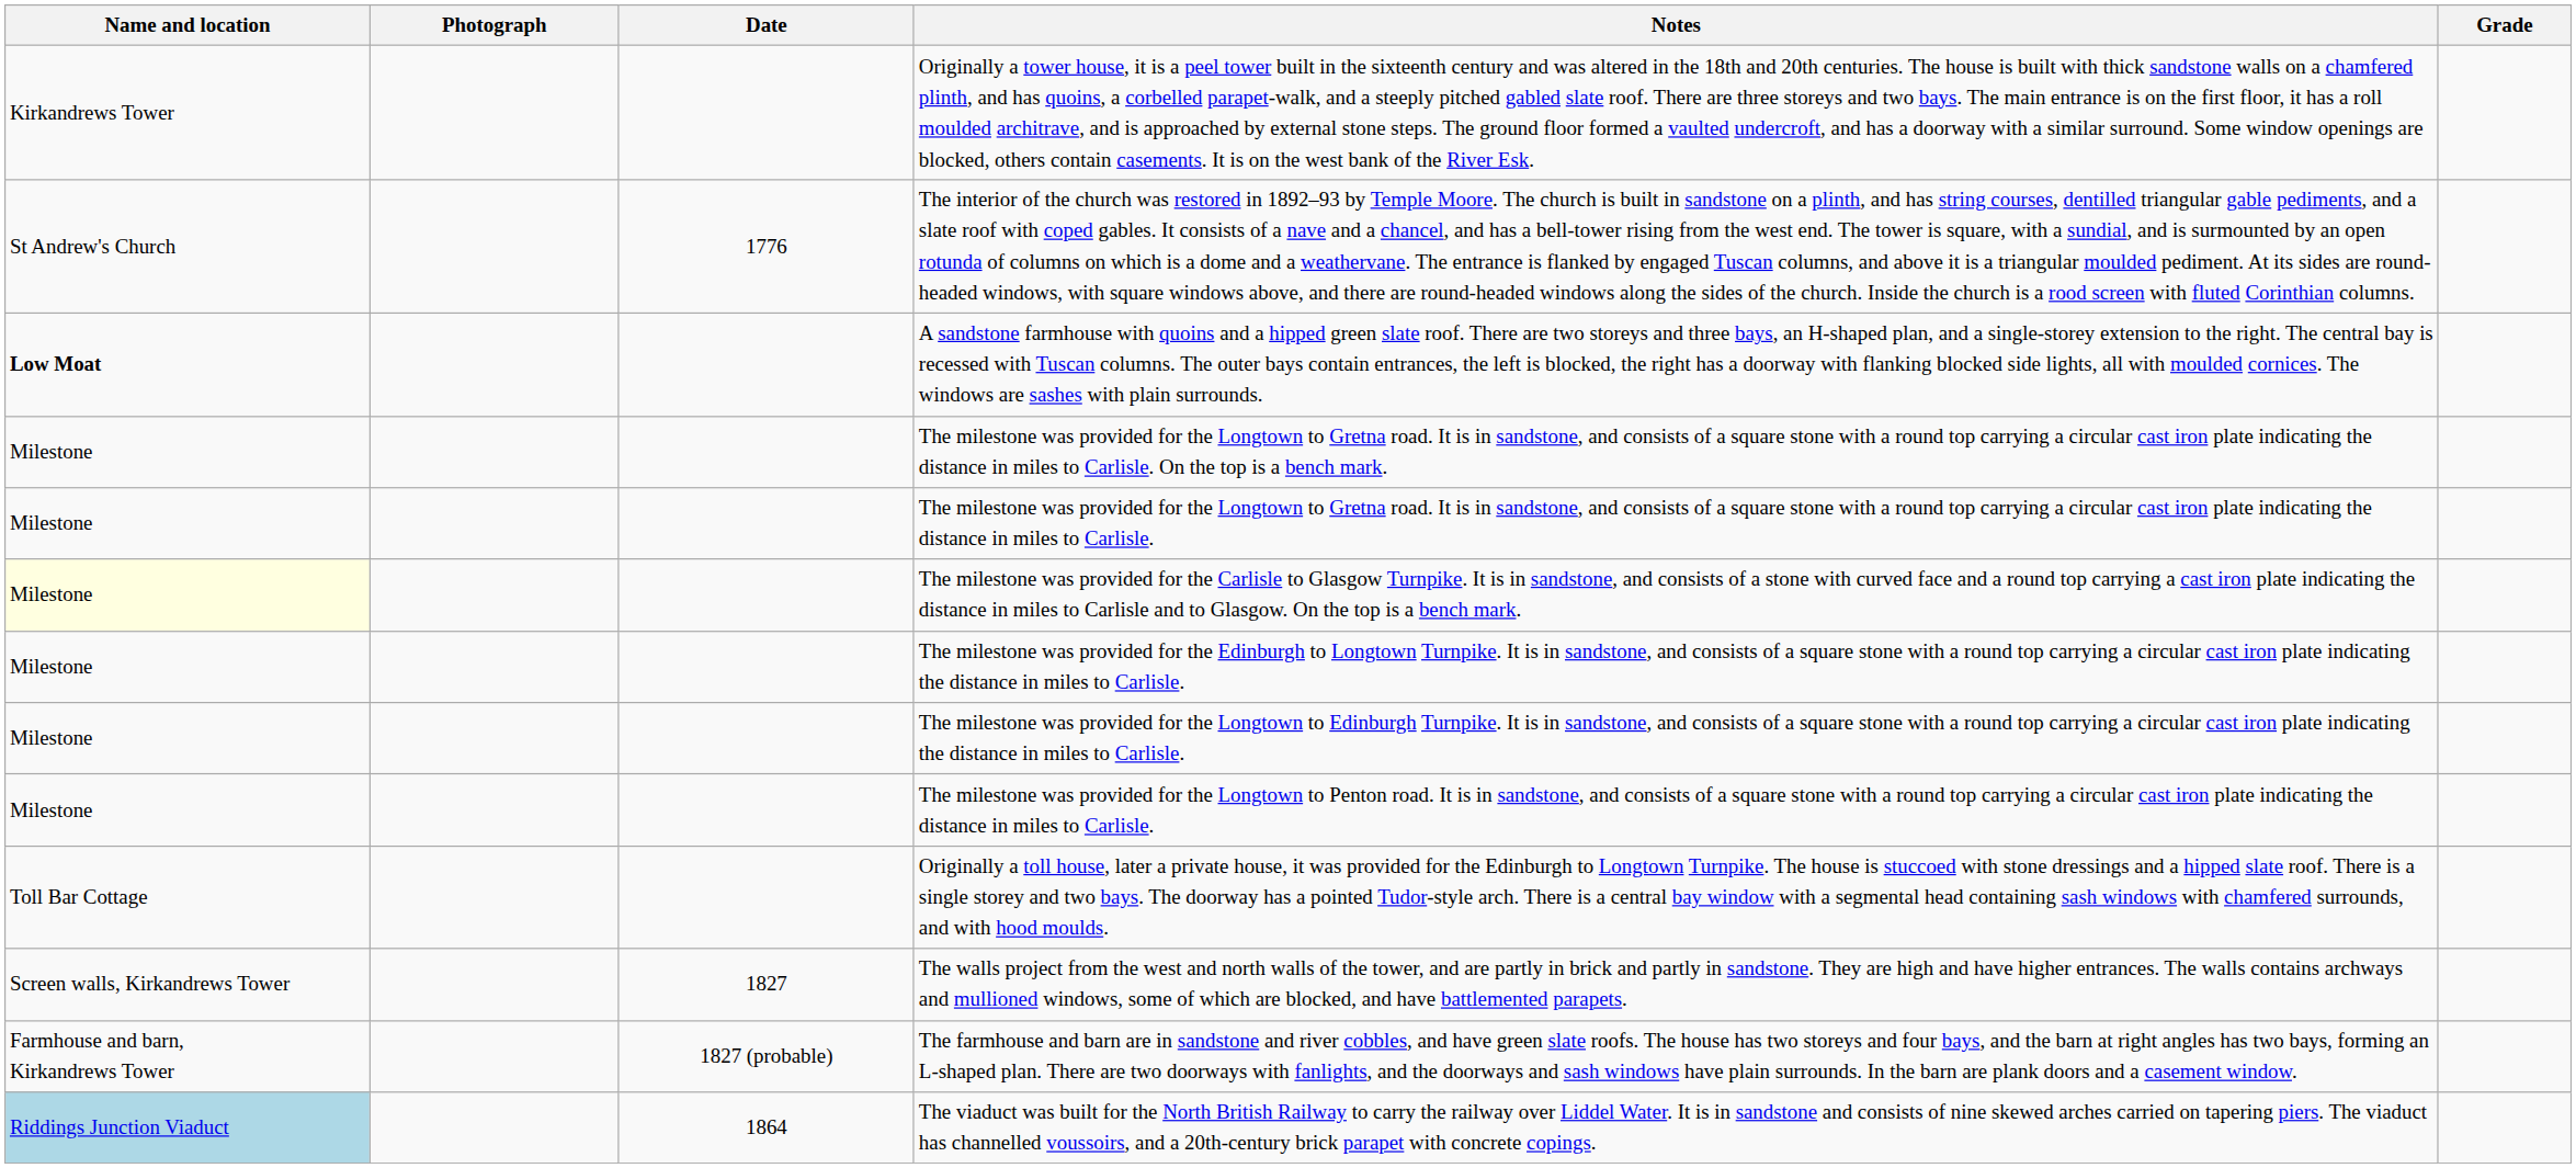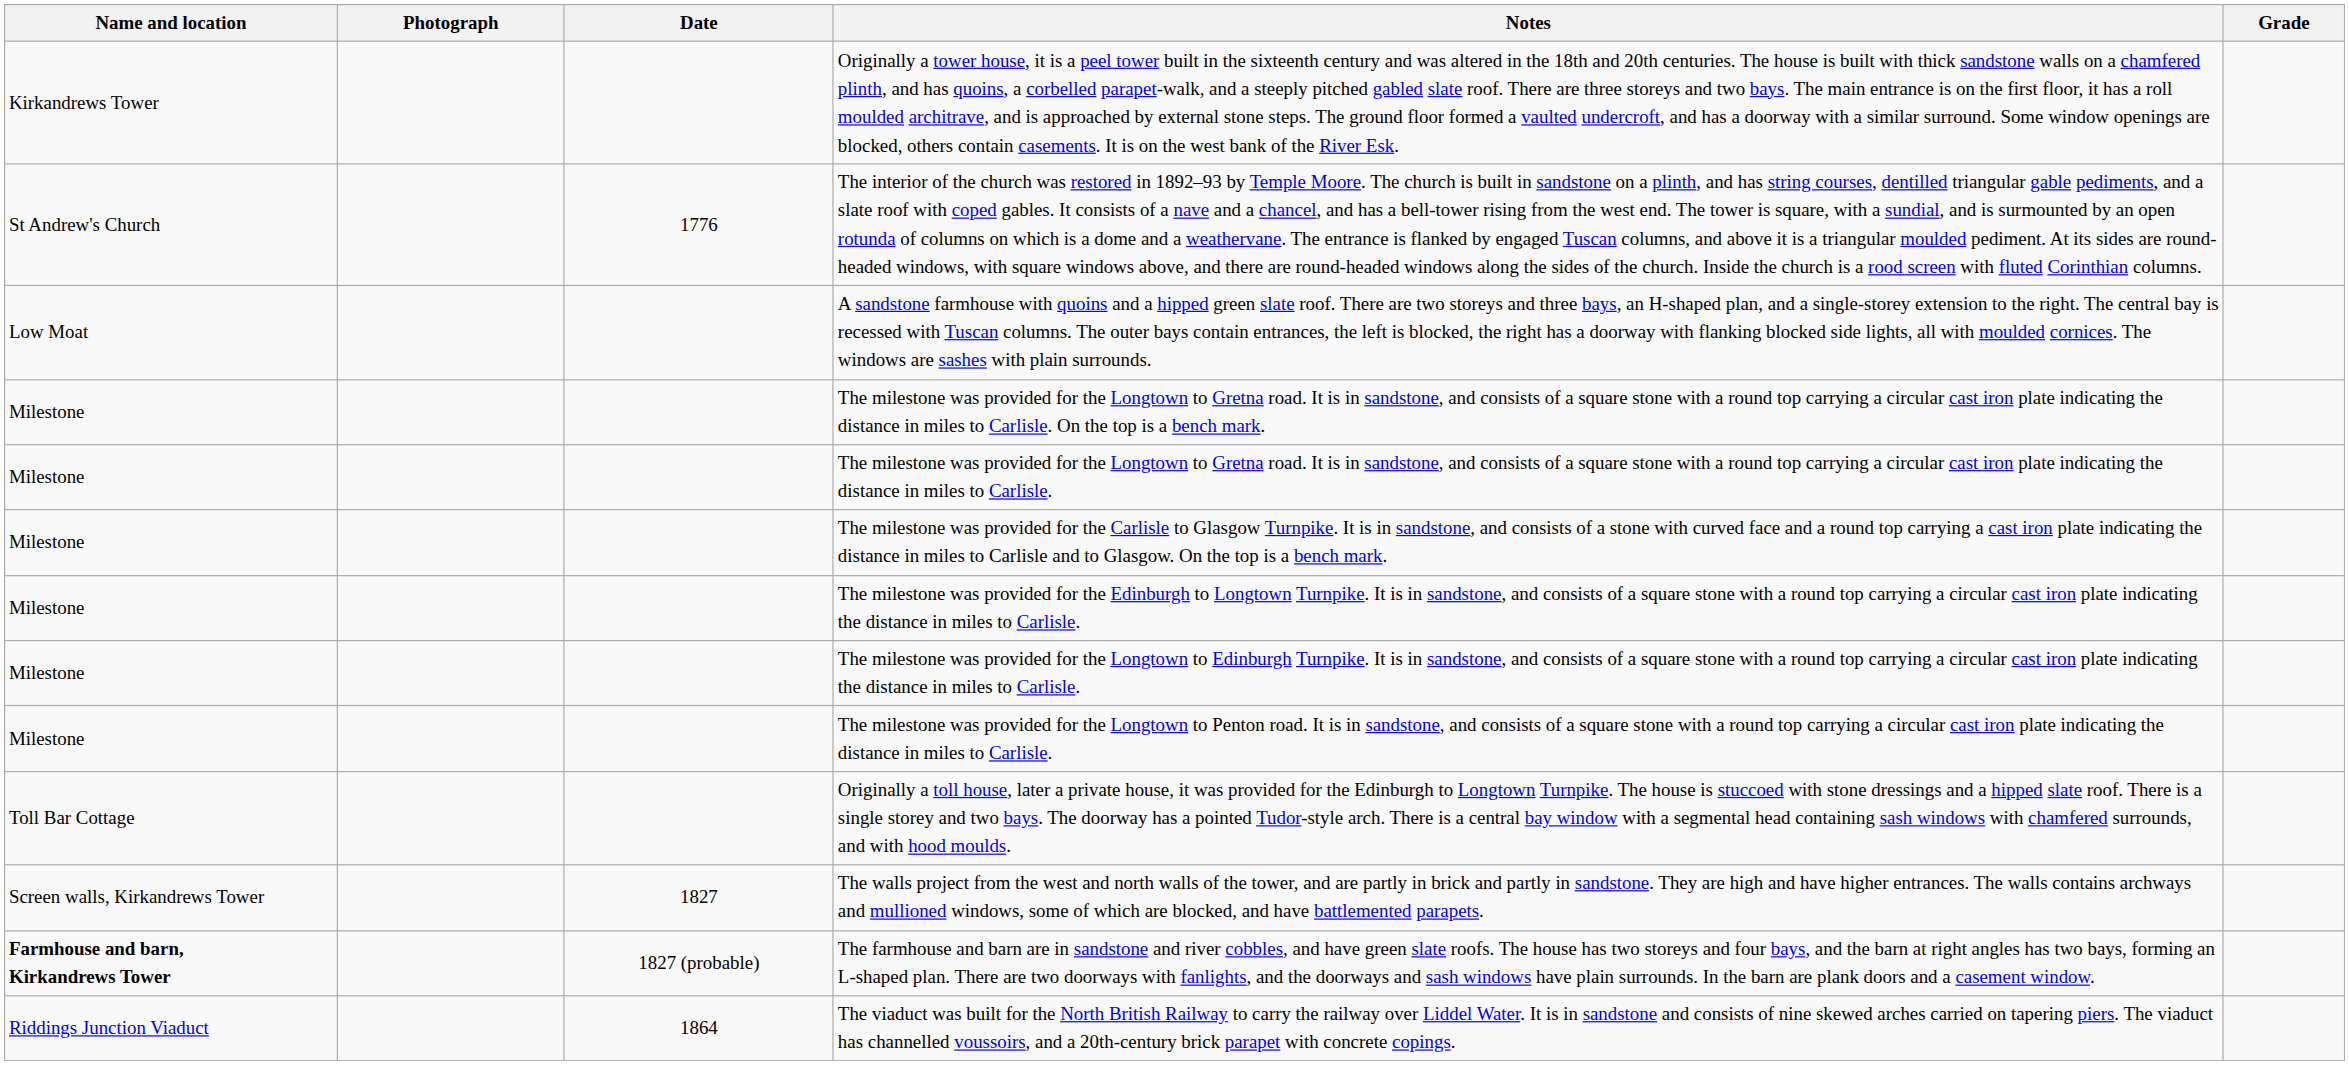row 4 | Name and location: bold -> normal
row 7 | Name and location: lightyellow background -> no background
row 13 | Name and location: normal -> bold
row 14 | Name and location: lightblue background -> no background
